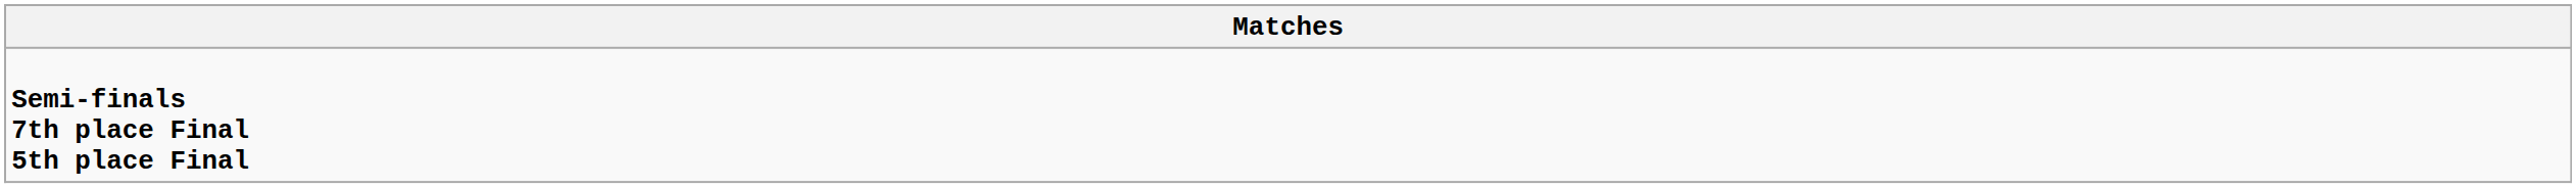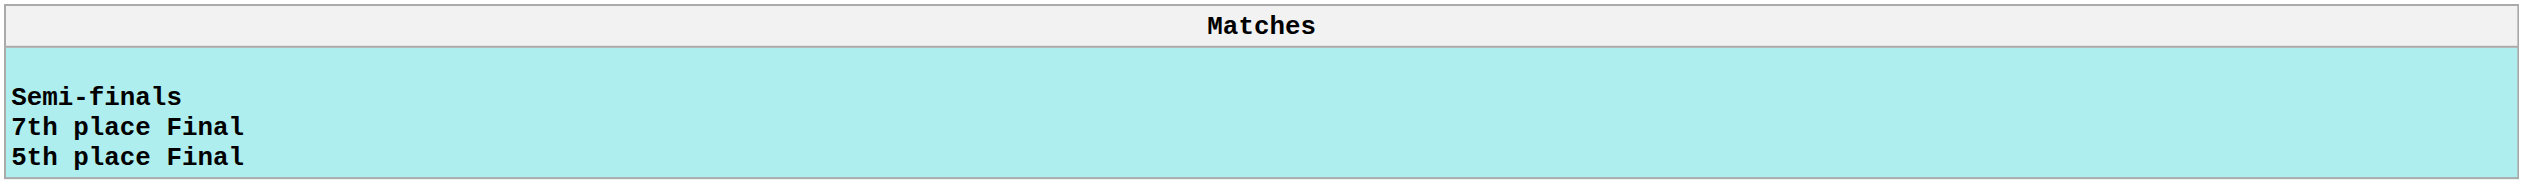row 2 | column 1: no background -> paleturquoise background
